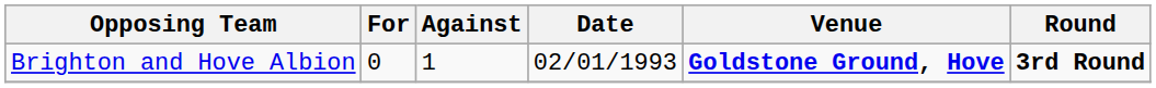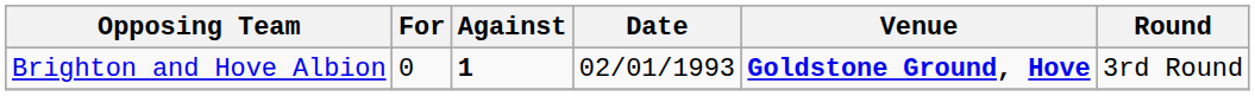Brighton and Hove Albion | Against: normal -> bold
Brighton and Hove Albion | Round: bold -> normal
